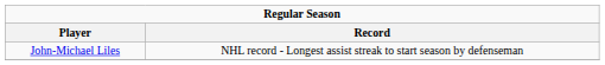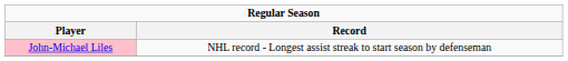John-Michael Liles | Player: no background -> pink background
